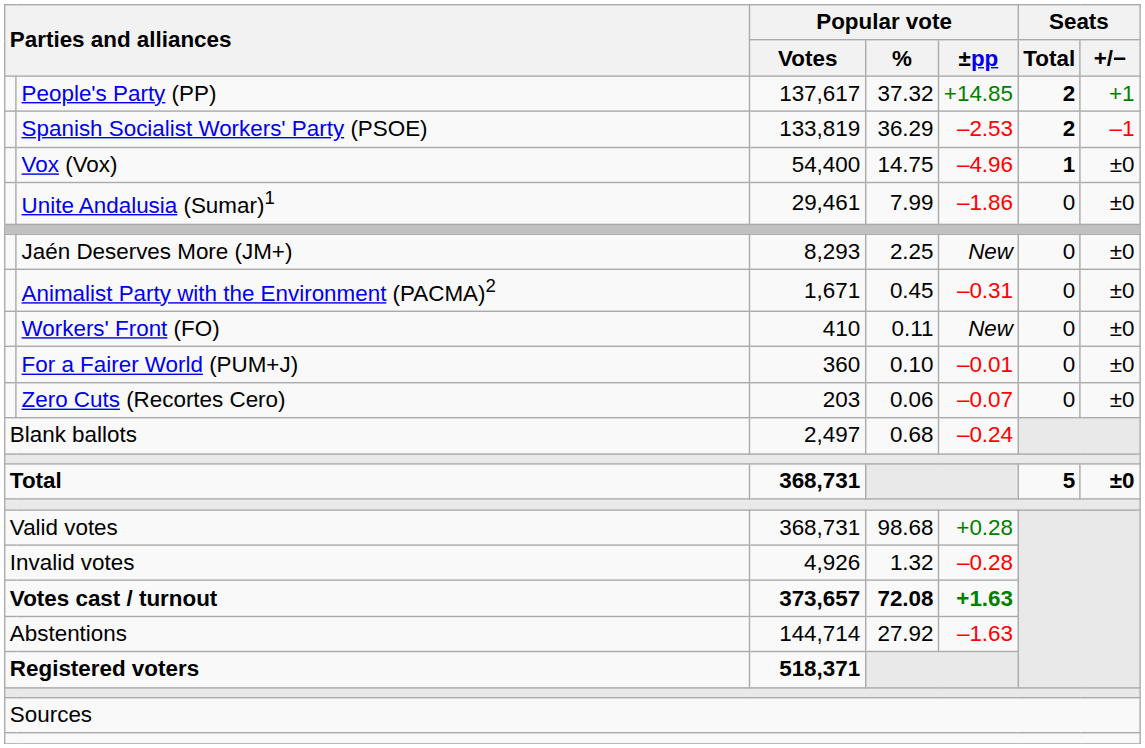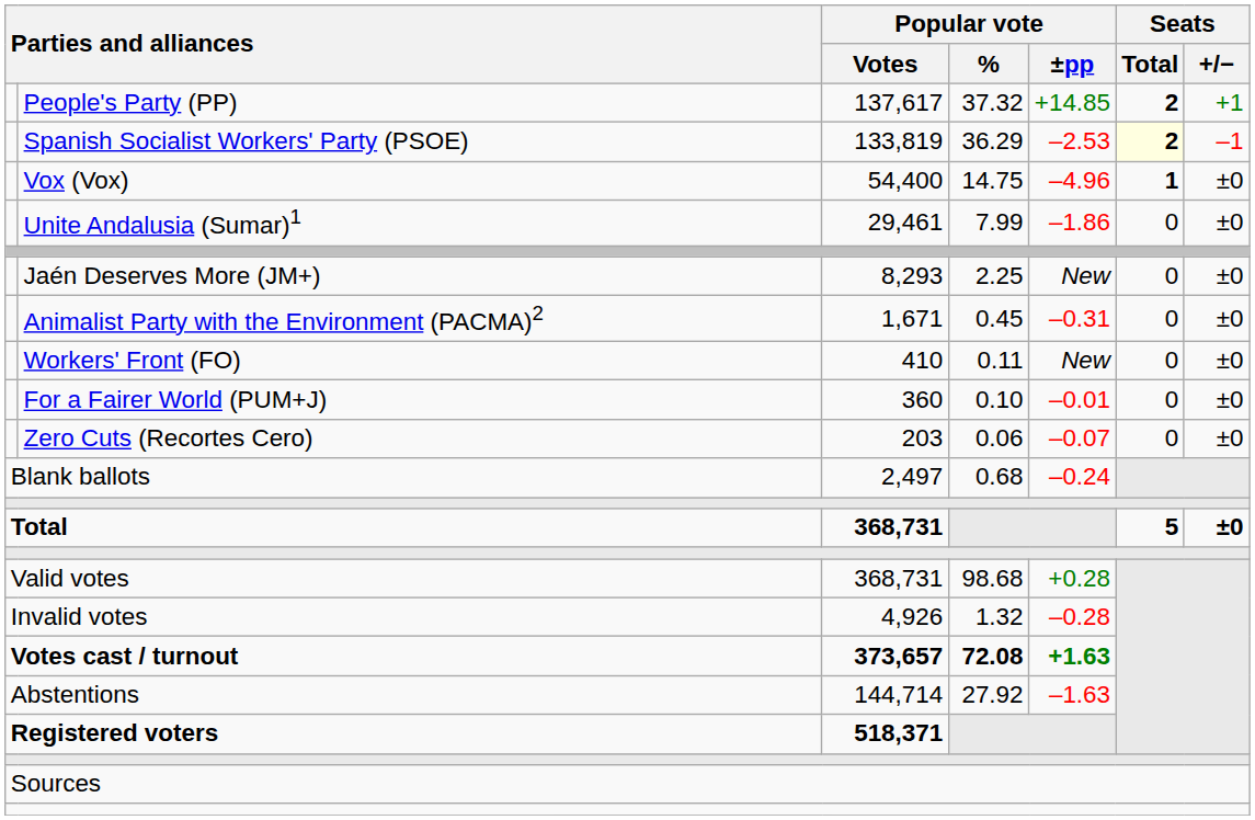Spanish Socialist Workers' Party (PSOE) | Seats / Total: no background -> lightyellow background
